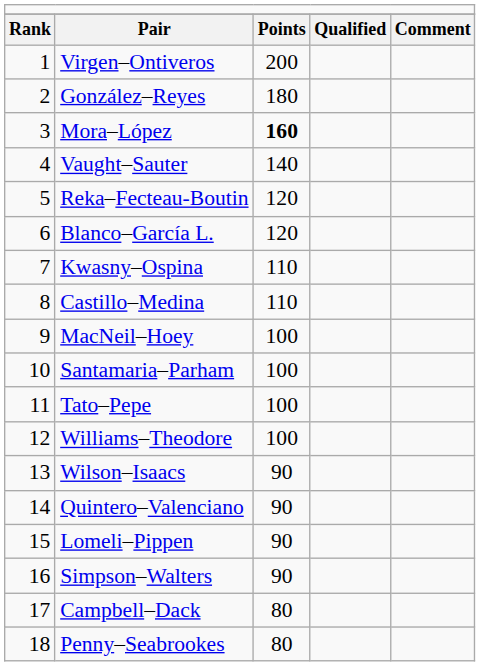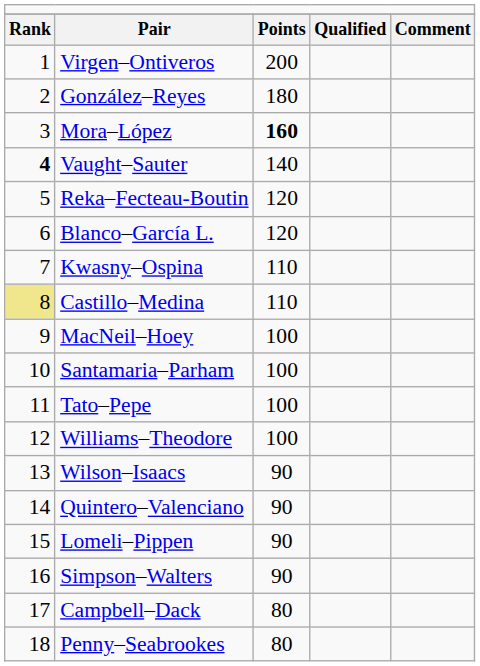Vaught–Sauter | column 1: normal -> bold
Castillo–Medina | column 1: no background -> khaki background
